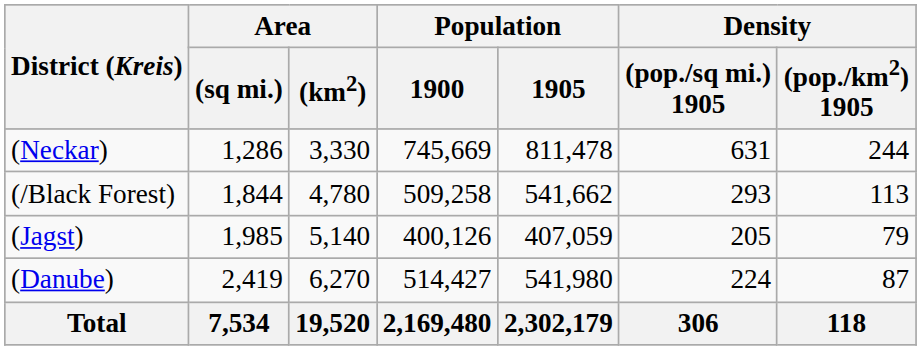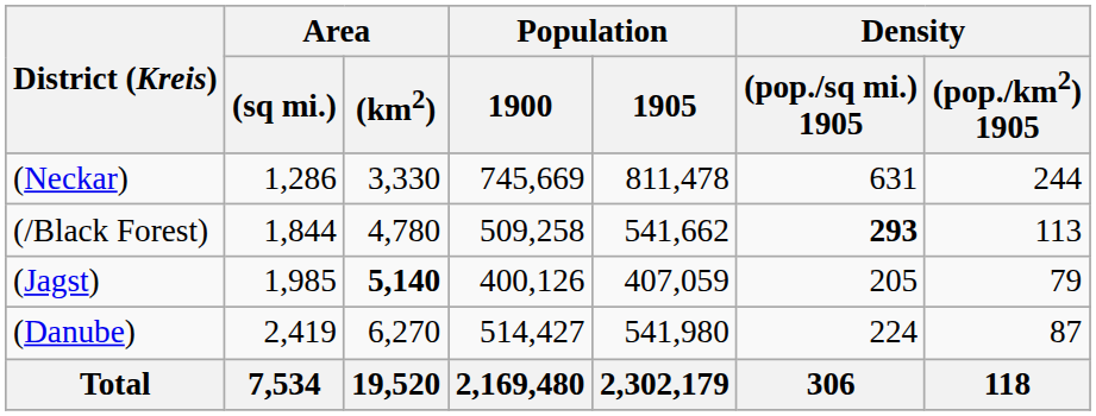(/Black Forest) | Density / (pop./sq mi.) 1905: normal -> bold
(Jagst) | Area / (km2): normal -> bold
